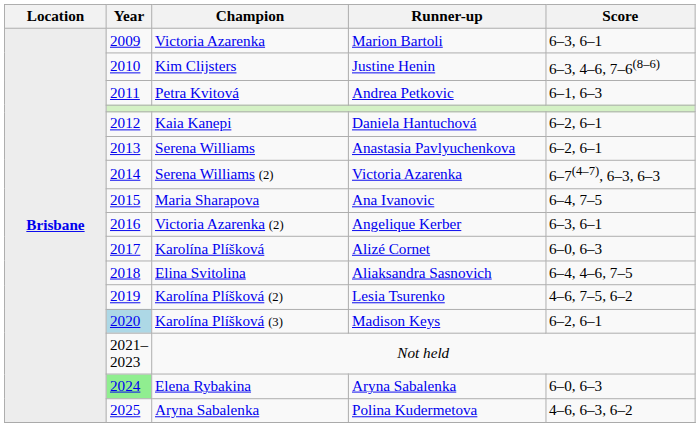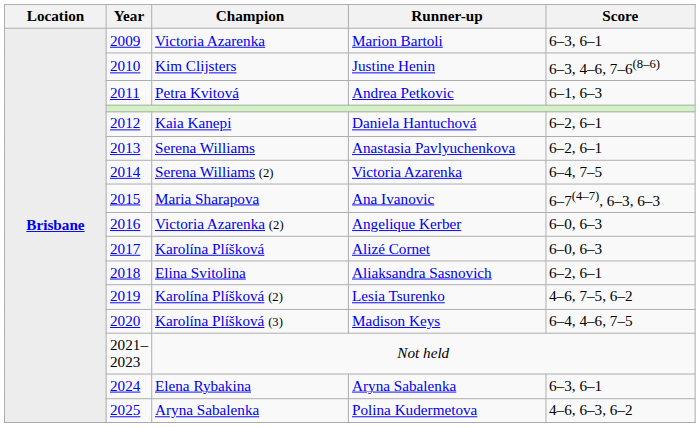Serena Williams (2) | Score: 6–7(4–7), 6–3, 6–3 -> 6–4, 7–5
Maria Sharapova | Score: 6–4, 7–5 -> 6–7(4–7), 6–3, 6–3
Victoria Azarenka (2) | Score: 6–3, 6–1 -> 6–0, 6–3
Elina Svitolina | Score: 6–4, 4–6, 7–5 -> 6–2, 6–1
Karolína Plíšková (3) | Year: lightblue background -> no background
Karolína Plíšková (3) | Score: 6–2, 6–1 -> 6–4, 4–6, 7–5
Elena Rybakina | Year: lightgreen background -> no background
Elena Rybakina | Score: 6–0, 6–3 -> 6–3, 6–1
